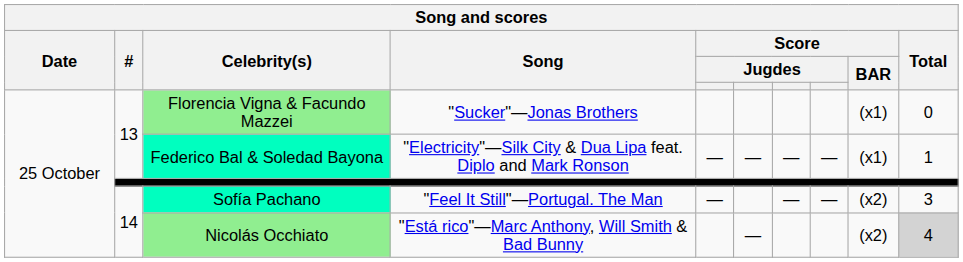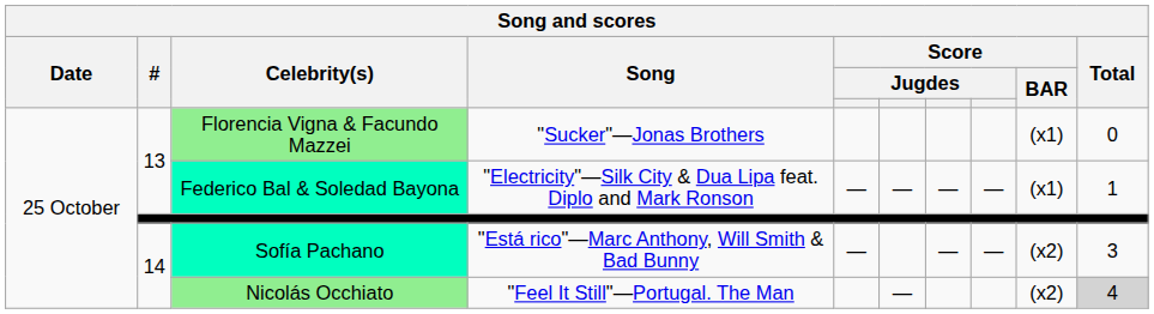Sofía Pachano | Song and scores / Song: "Feel It Still"—Portugal. The Man -> "Está rico"—Marc Anthony, Will Smith & Bad Bunny
Nicolás Occhiato | Song and scores / Song: "Está rico"—Marc Anthony, Will Smith & Bad Bunny -> "Feel It Still"—Portugal. The Man
